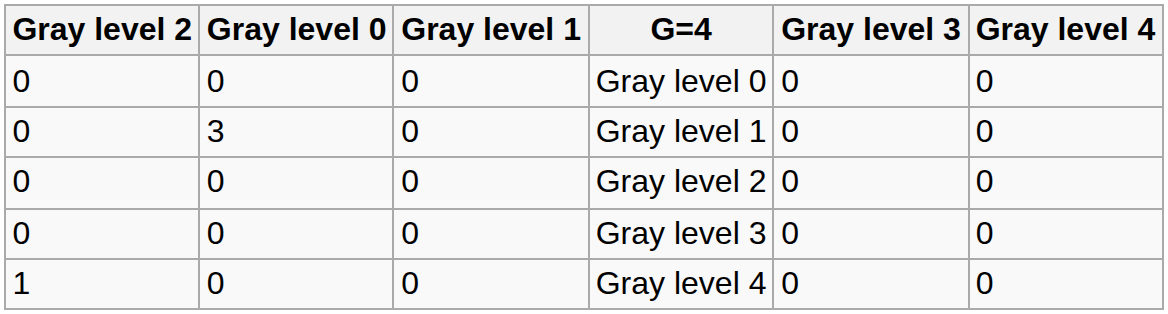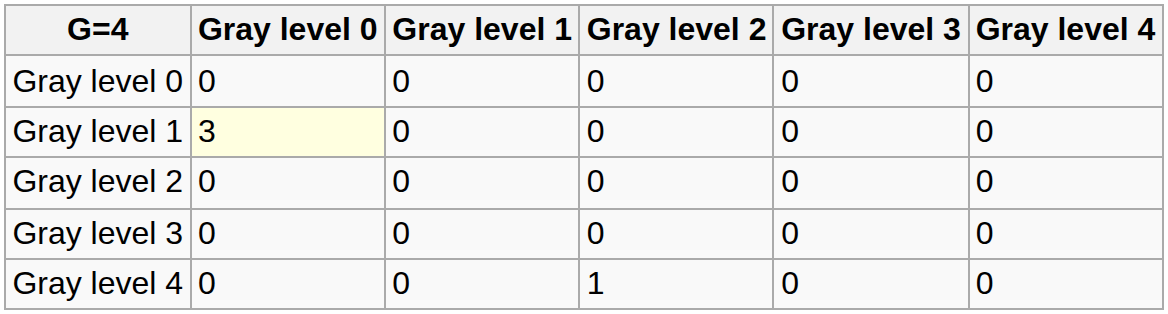columns swapped: G=4 <-> Gray level 2
row 3 | Gray level 0: no background -> lightyellow background
